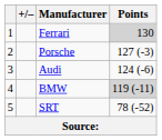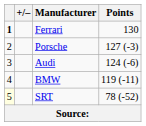Ferrari | column 1: normal -> bold
Ferrari | Points: lightgrey background -> no background
BMW | Points: lightgrey background -> no background
SRT | column 1: no background -> lightyellow background
